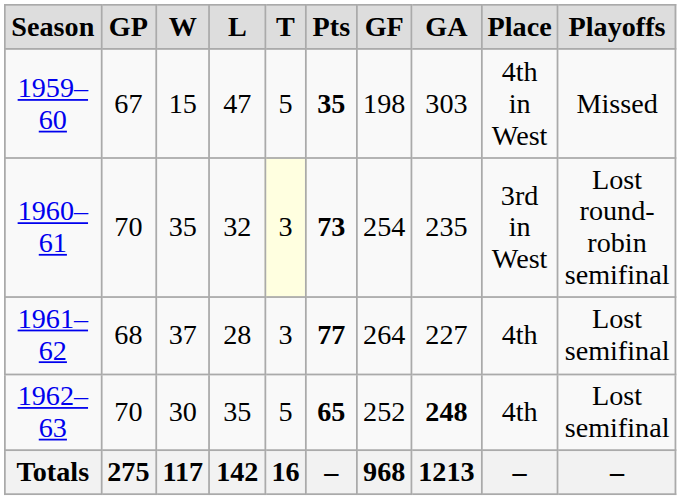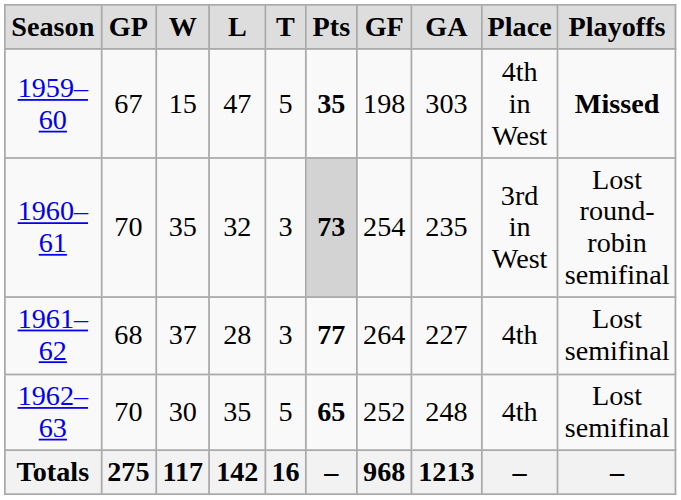1959–60 | column 10: normal -> bold
1960–61 | column 5: lightyellow background -> no background
1960–61 | column 6: no background -> lightgrey background
1962–63 | column 8: bold -> normal
